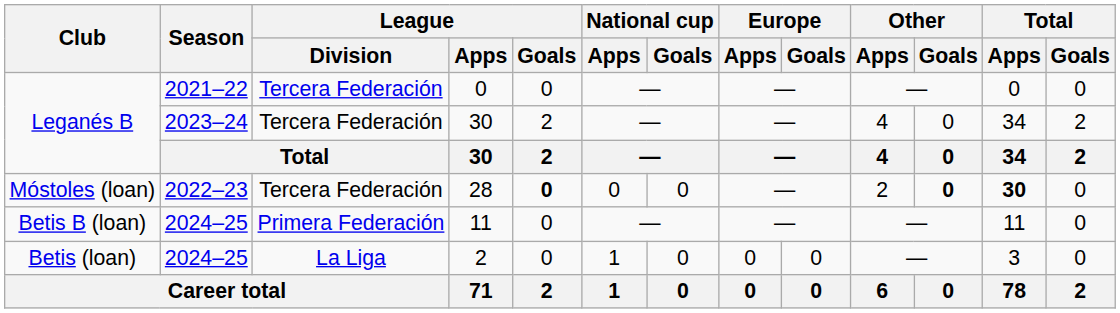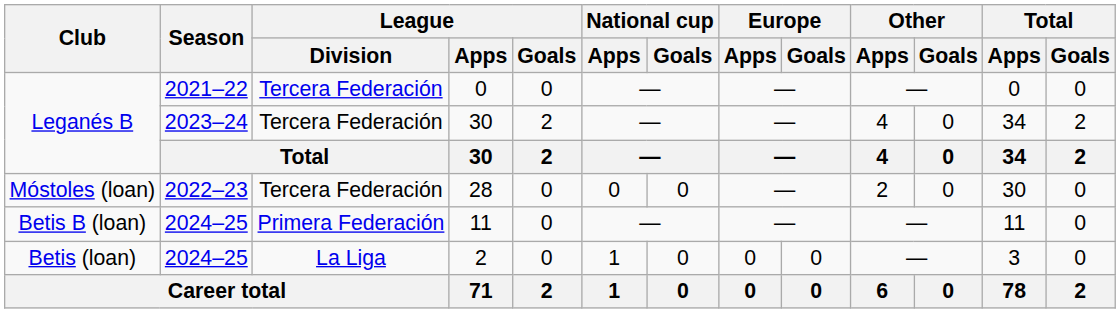28 | League / Goals: bold -> normal
28 | Other / Goals: bold -> normal
28 | Total / Apps: bold -> normal
